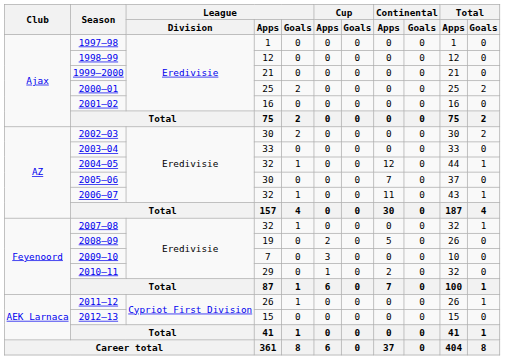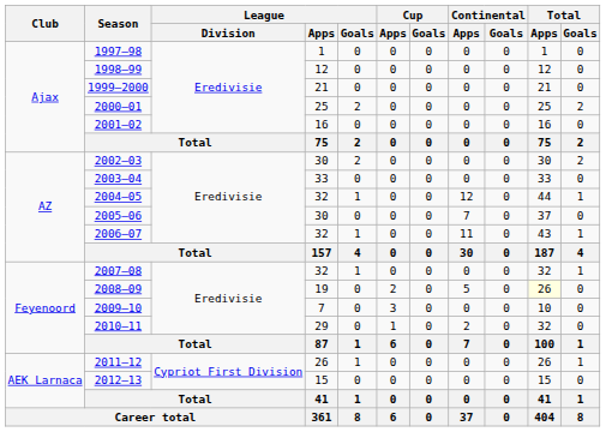2008–09 | Total / Apps: no background -> lightyellow background
